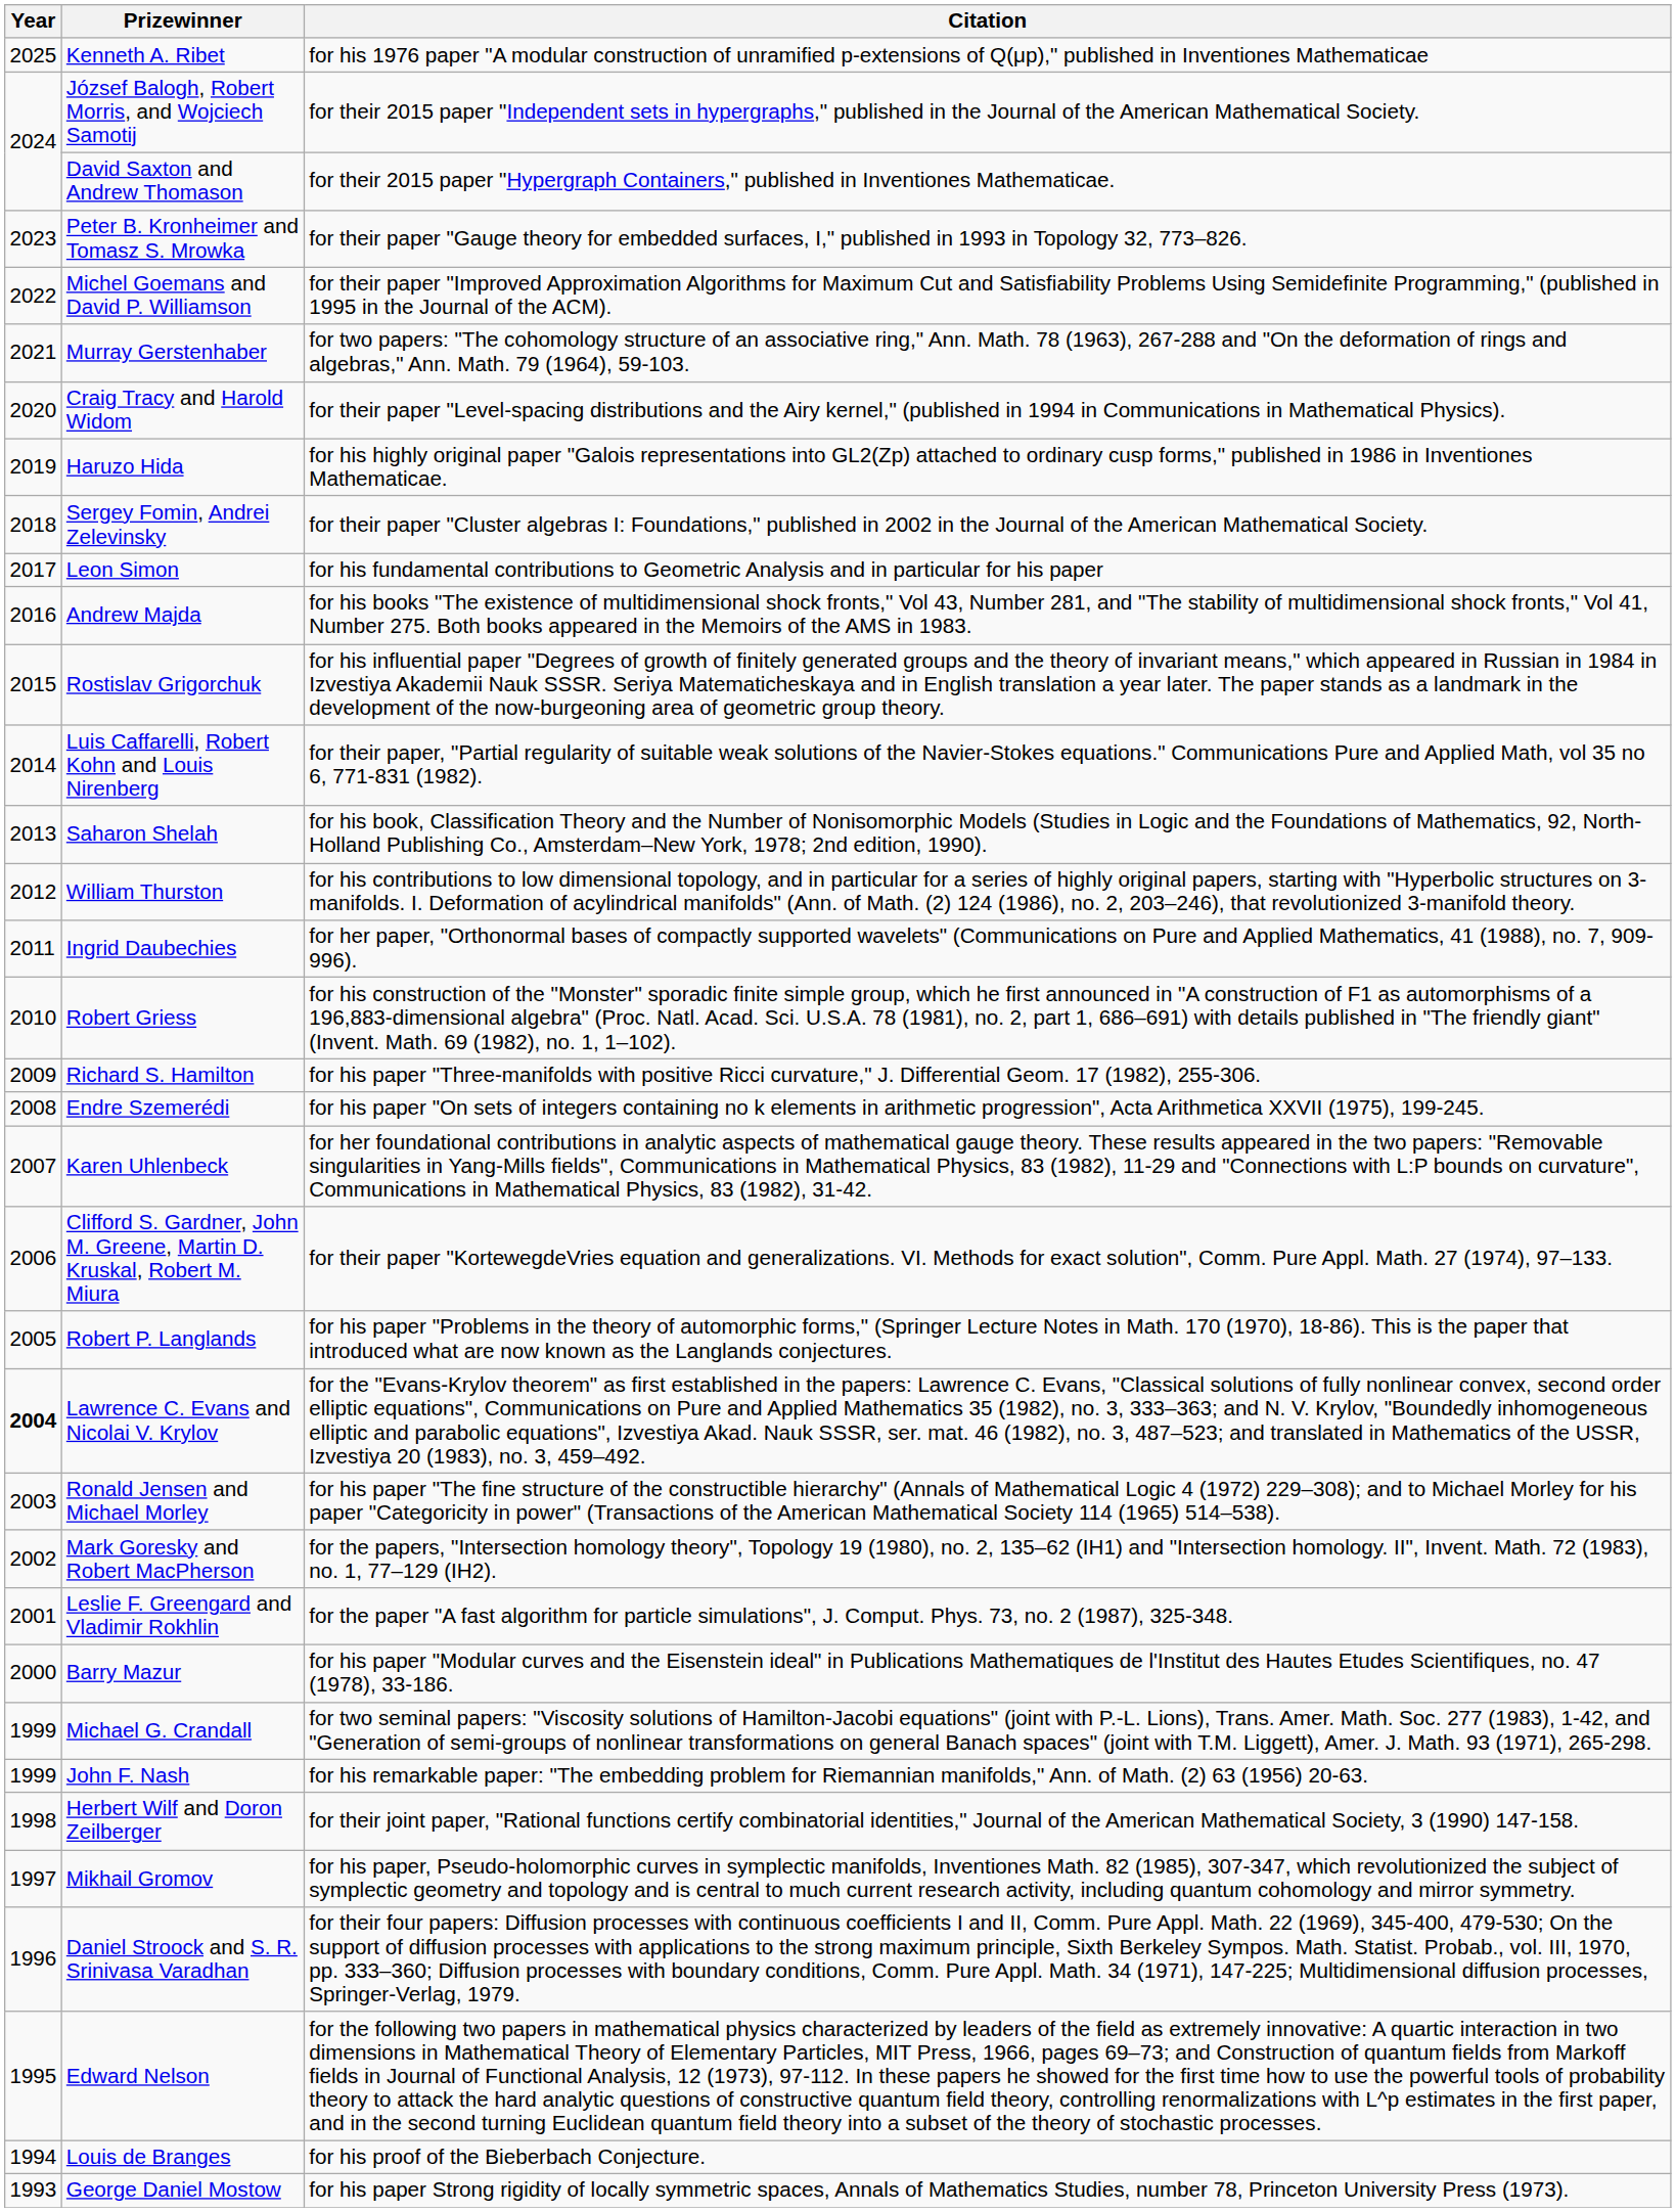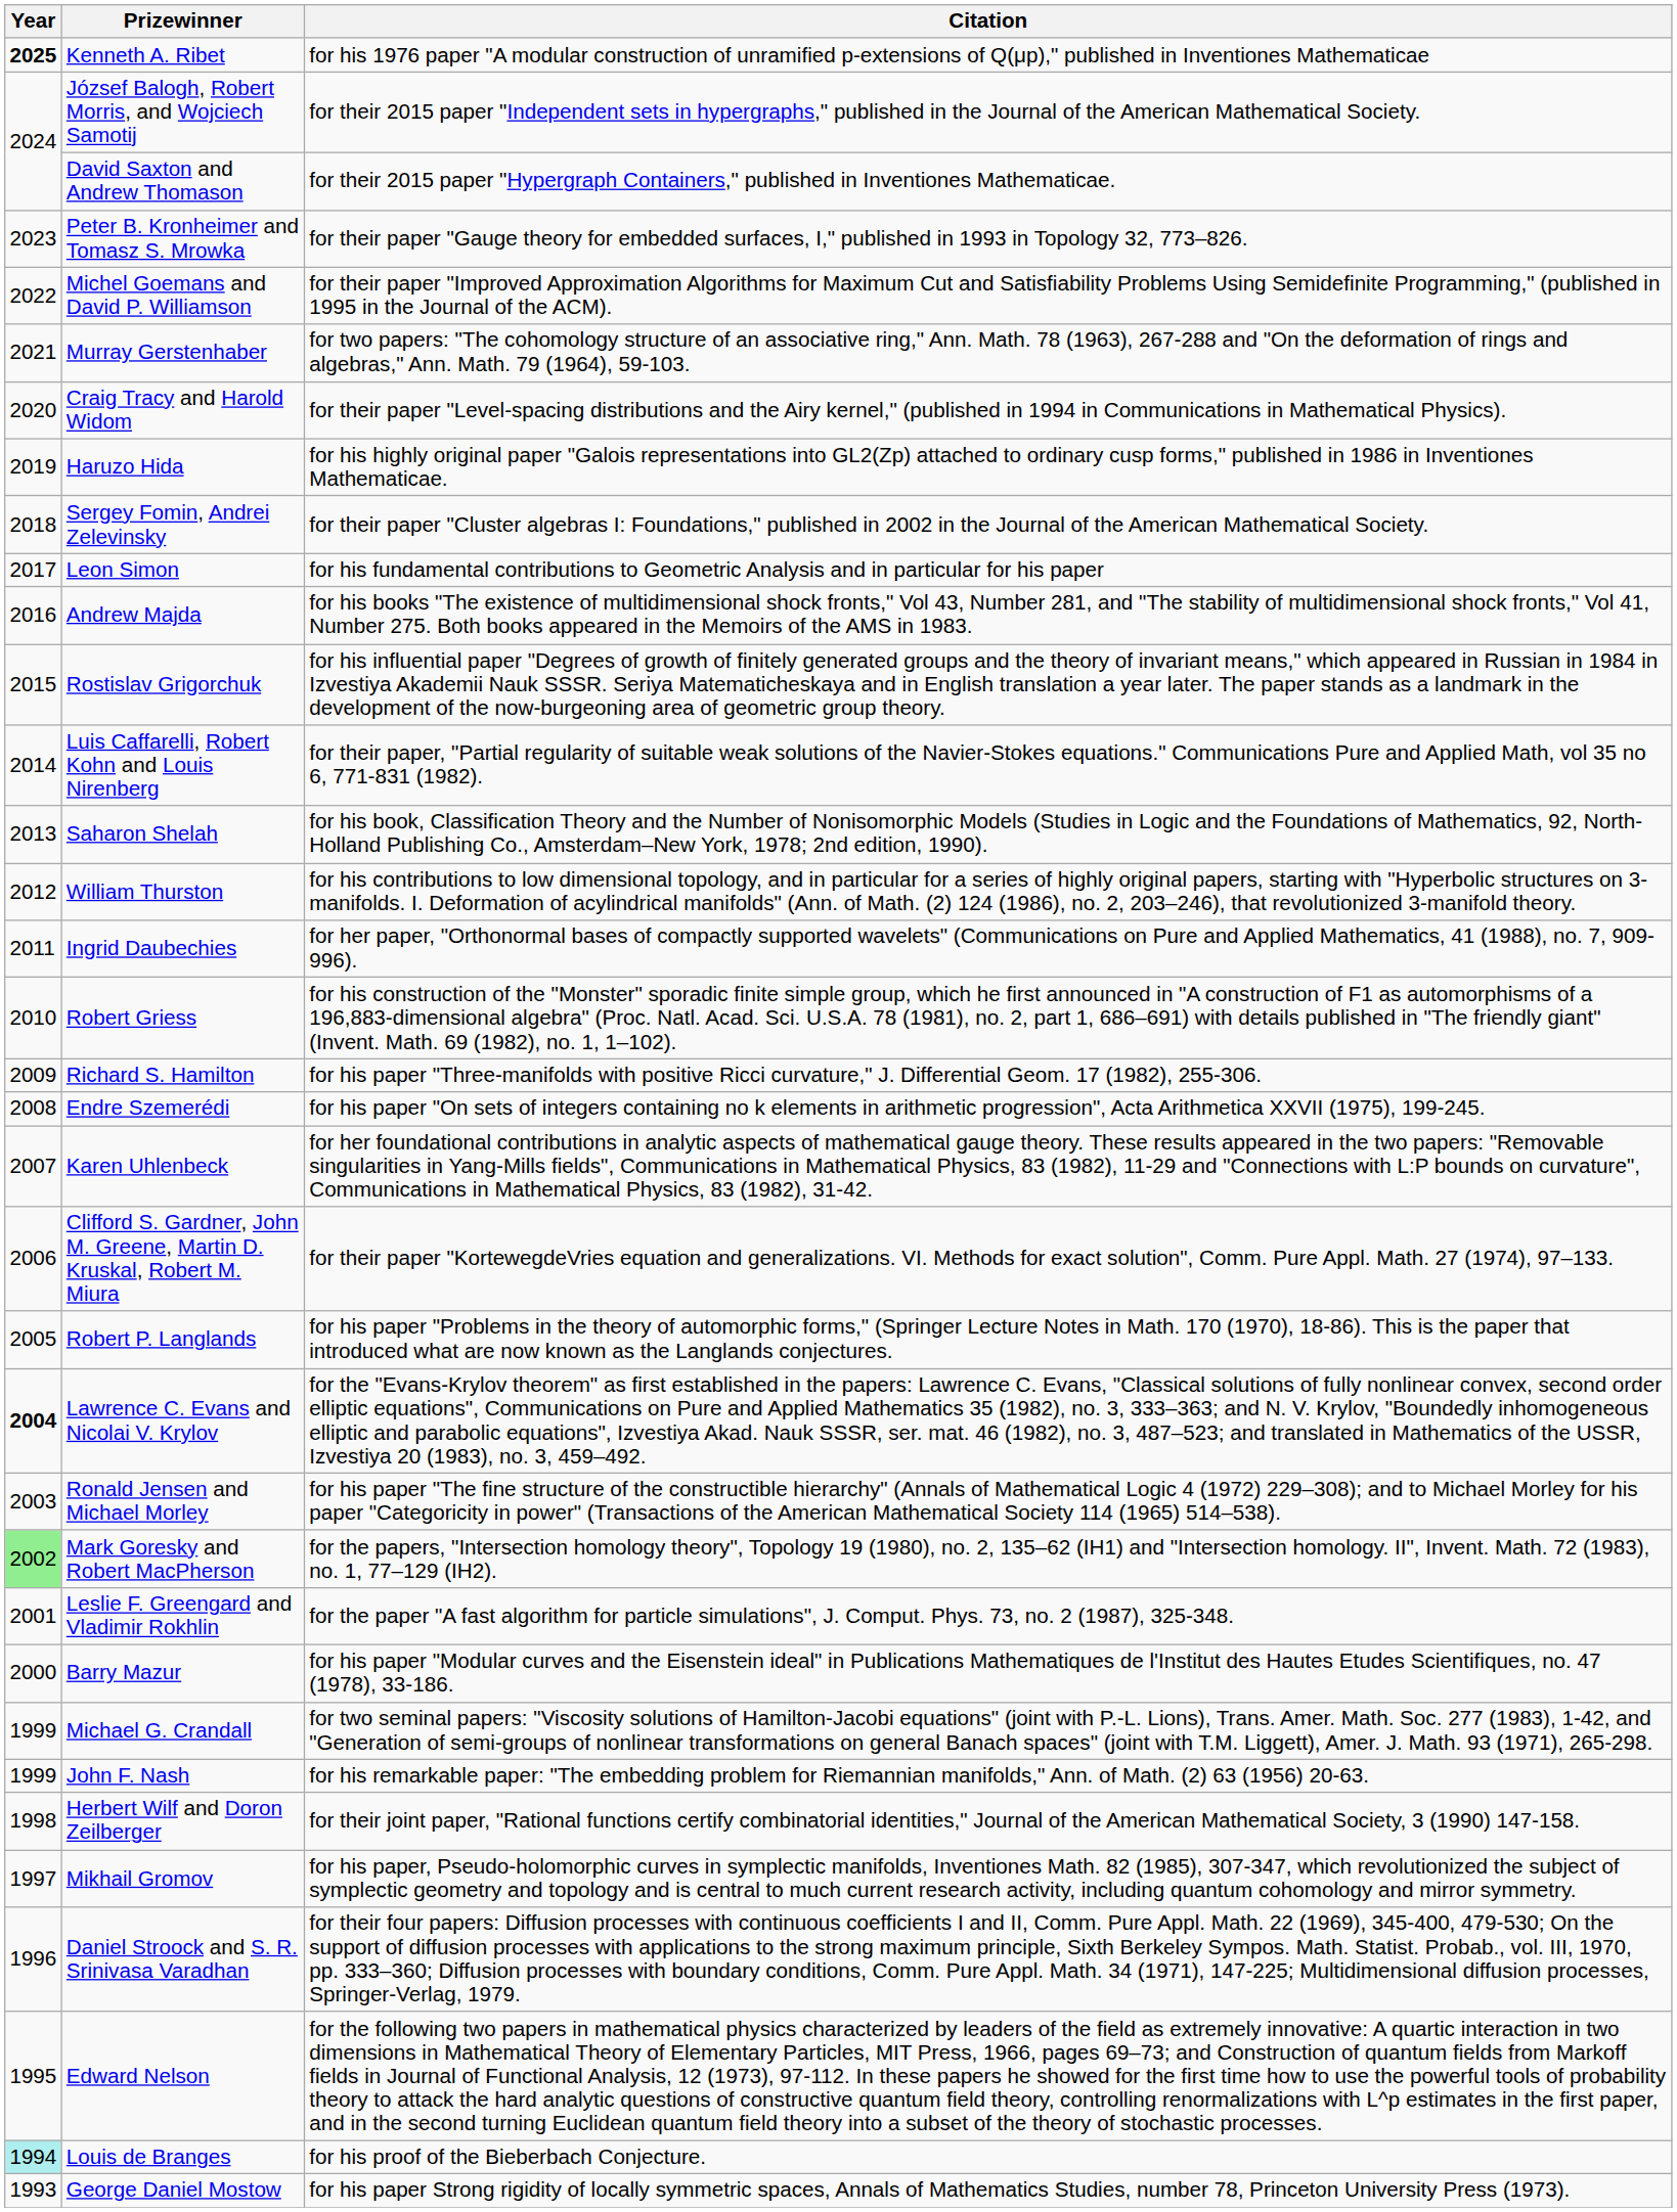Kenneth A. Ribet | Year: normal -> bold
Mark Goresky and Robert MacPherson | Year: no background -> lightgreen background
Louis de Branges | Year: no background -> paleturquoise background
